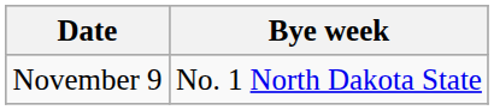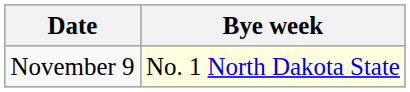November 9 | Bye week: no background -> lightyellow background
